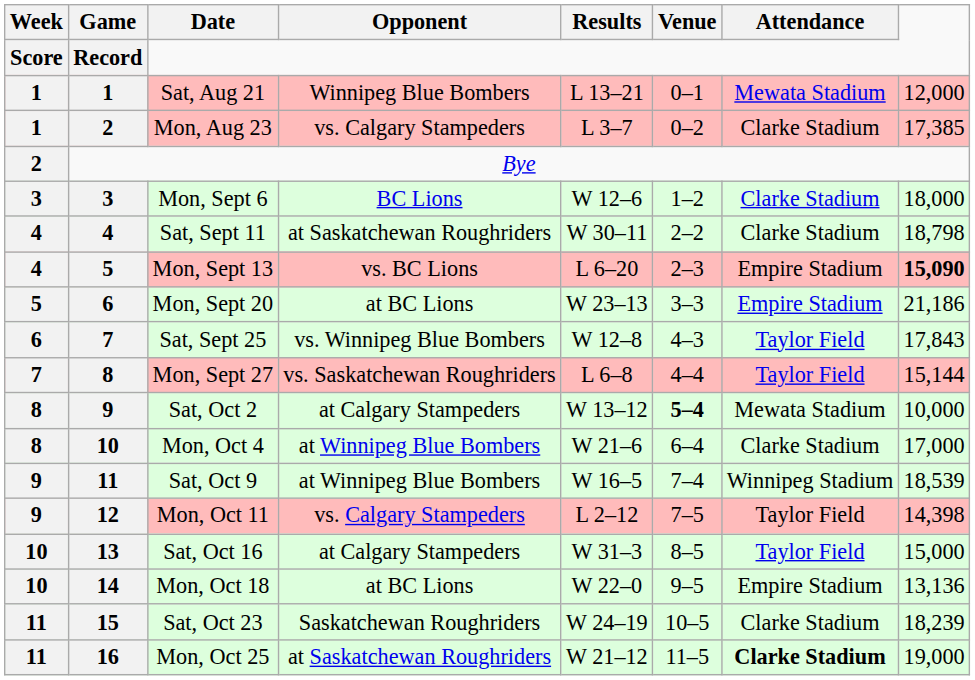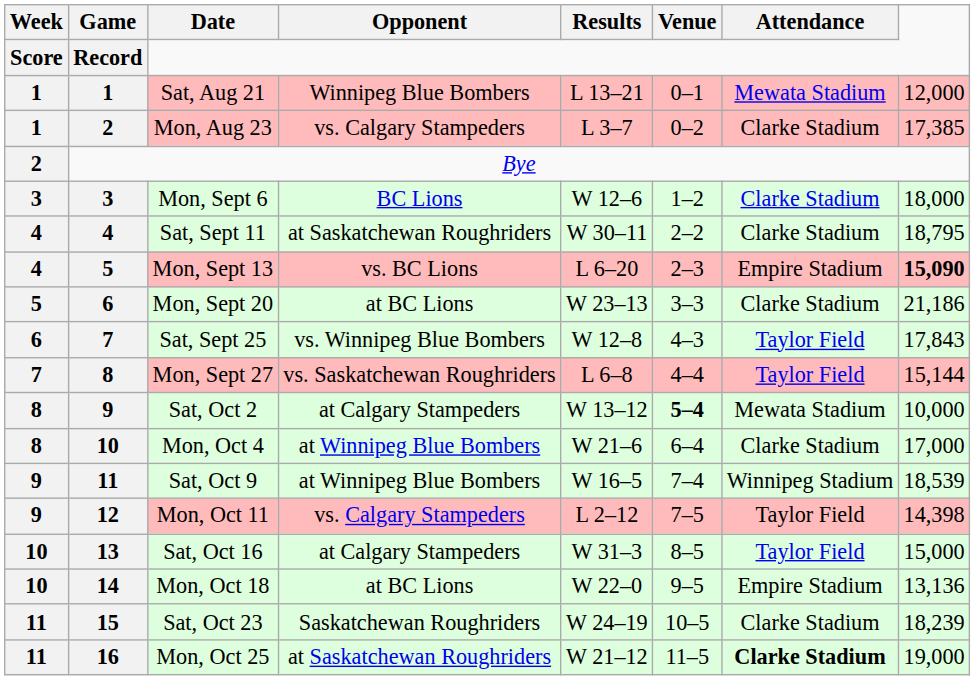Sat, Sept 11 | column 8: 18,798 -> 18,795
Mon, Sept 20 | Attendance: Empire Stadium -> Clarke Stadium
